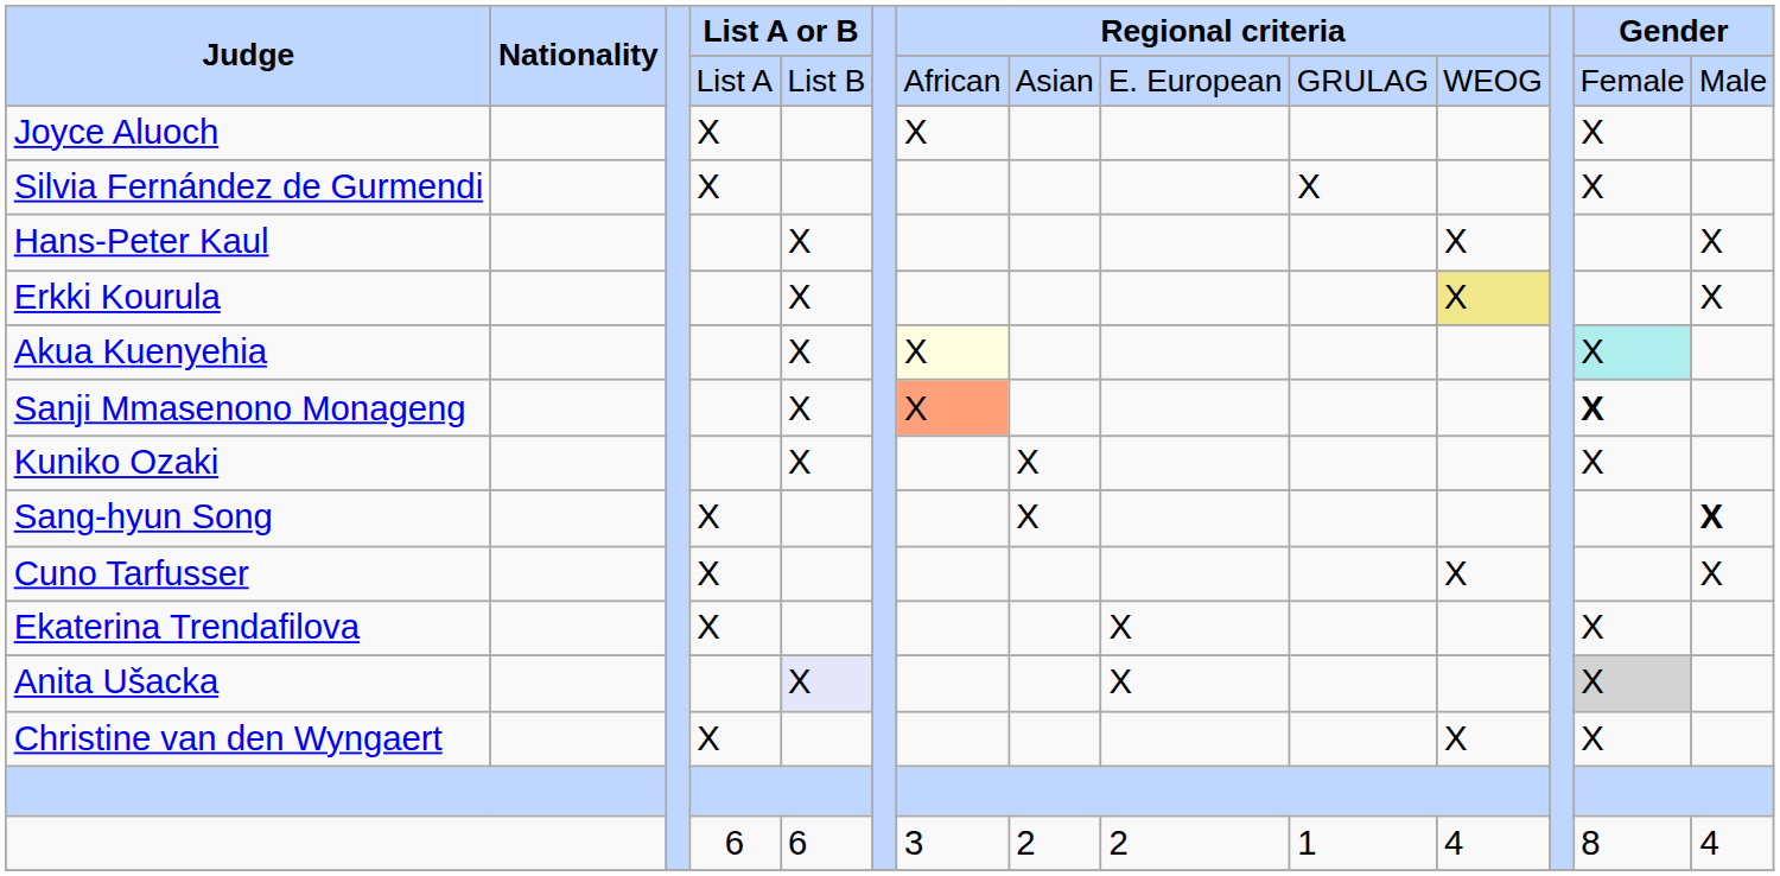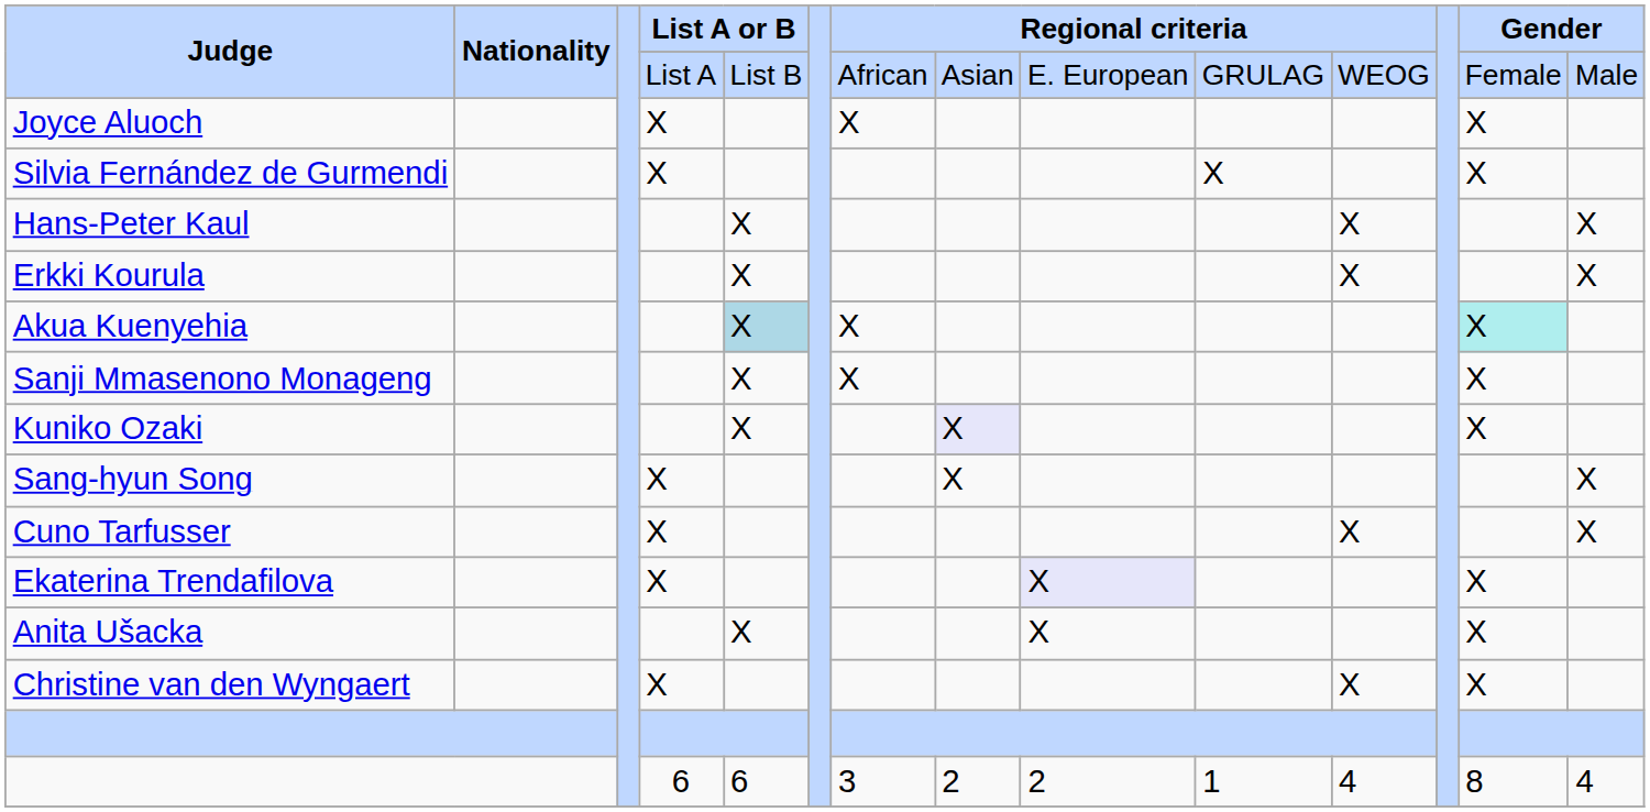Erkki Kourula | column 11: khaki background -> no background
Akua Kuenyehia | column 5: no background -> lightblue background
Akua Kuenyehia | column 7: lightyellow background -> no background
Sanji Mmasenono Monageng | column 7: lightsalmon background -> no background
Sanji Mmasenono Monageng | column 13: bold -> normal
Kuniko Ozaki | column 8: no background -> lavender background
Sang-hyun Song | column 14: bold -> normal
Ekaterina Trendafilova | column 9: no background -> lavender background
Anita Ušacka | column 5: lavender background -> no background
Anita Ušacka | column 13: lightgrey background -> no background
